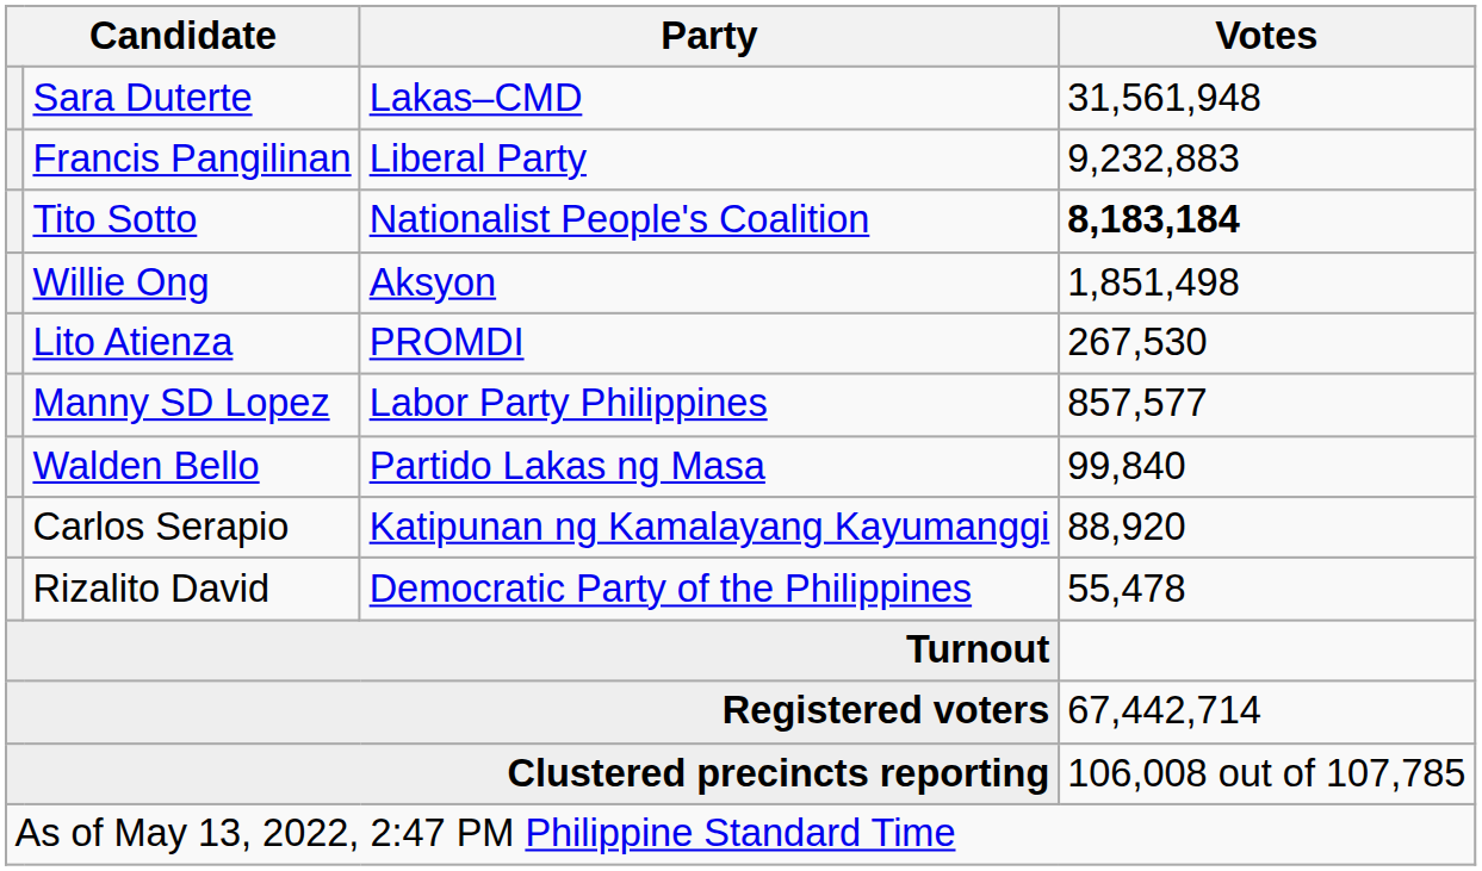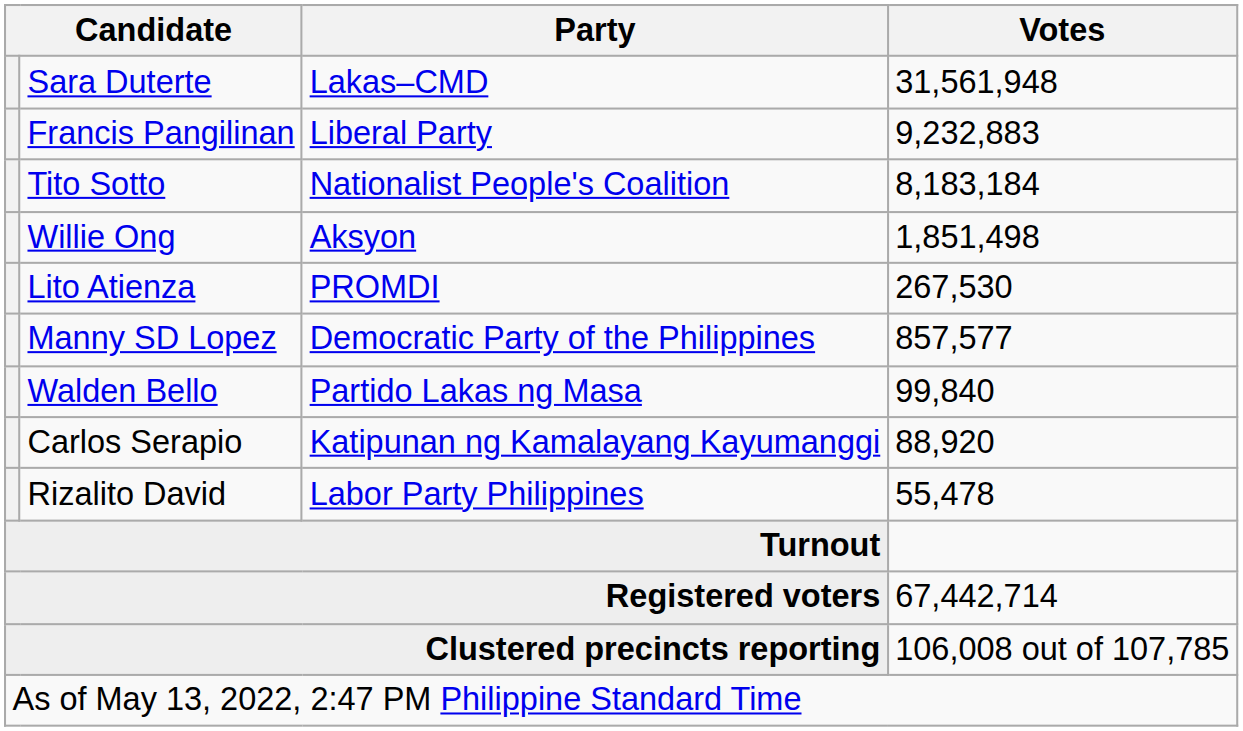Tito Sotto | Votes: bold -> normal
Manny SD Lopez | Party: Labor Party Philippines -> Democratic Party of the Philippines
Rizalito David | Party: Democratic Party of the Philippines -> Labor Party Philippines
